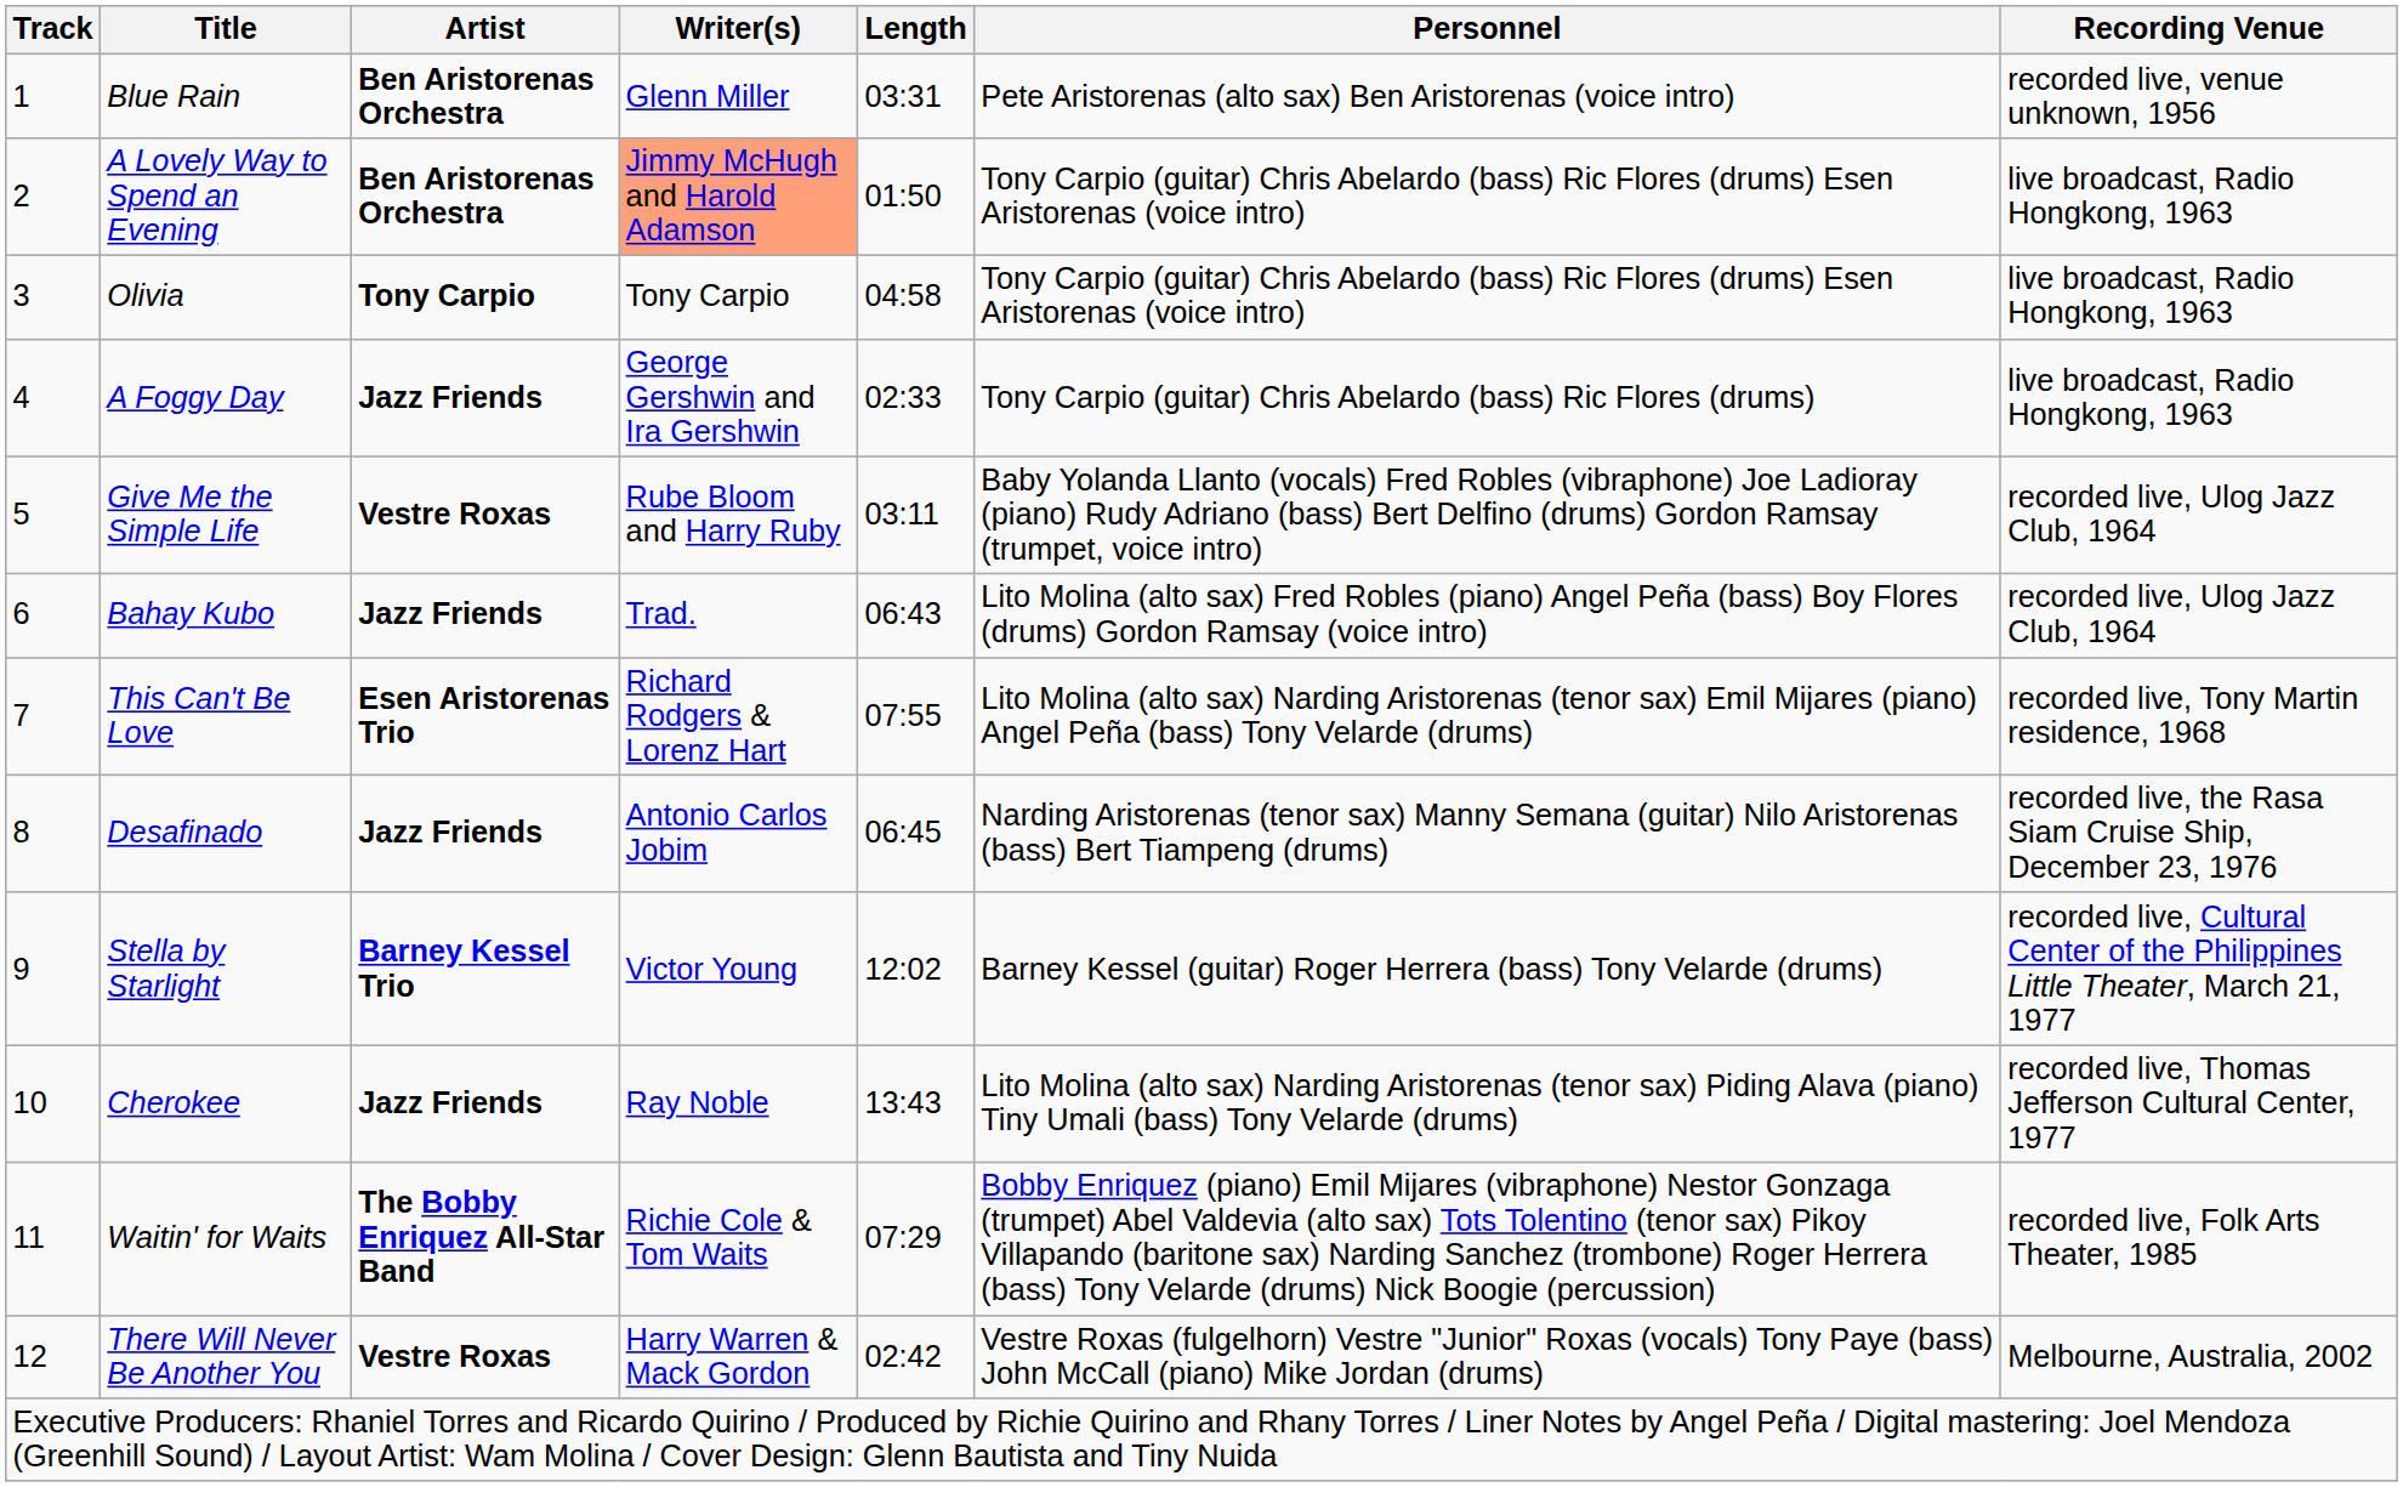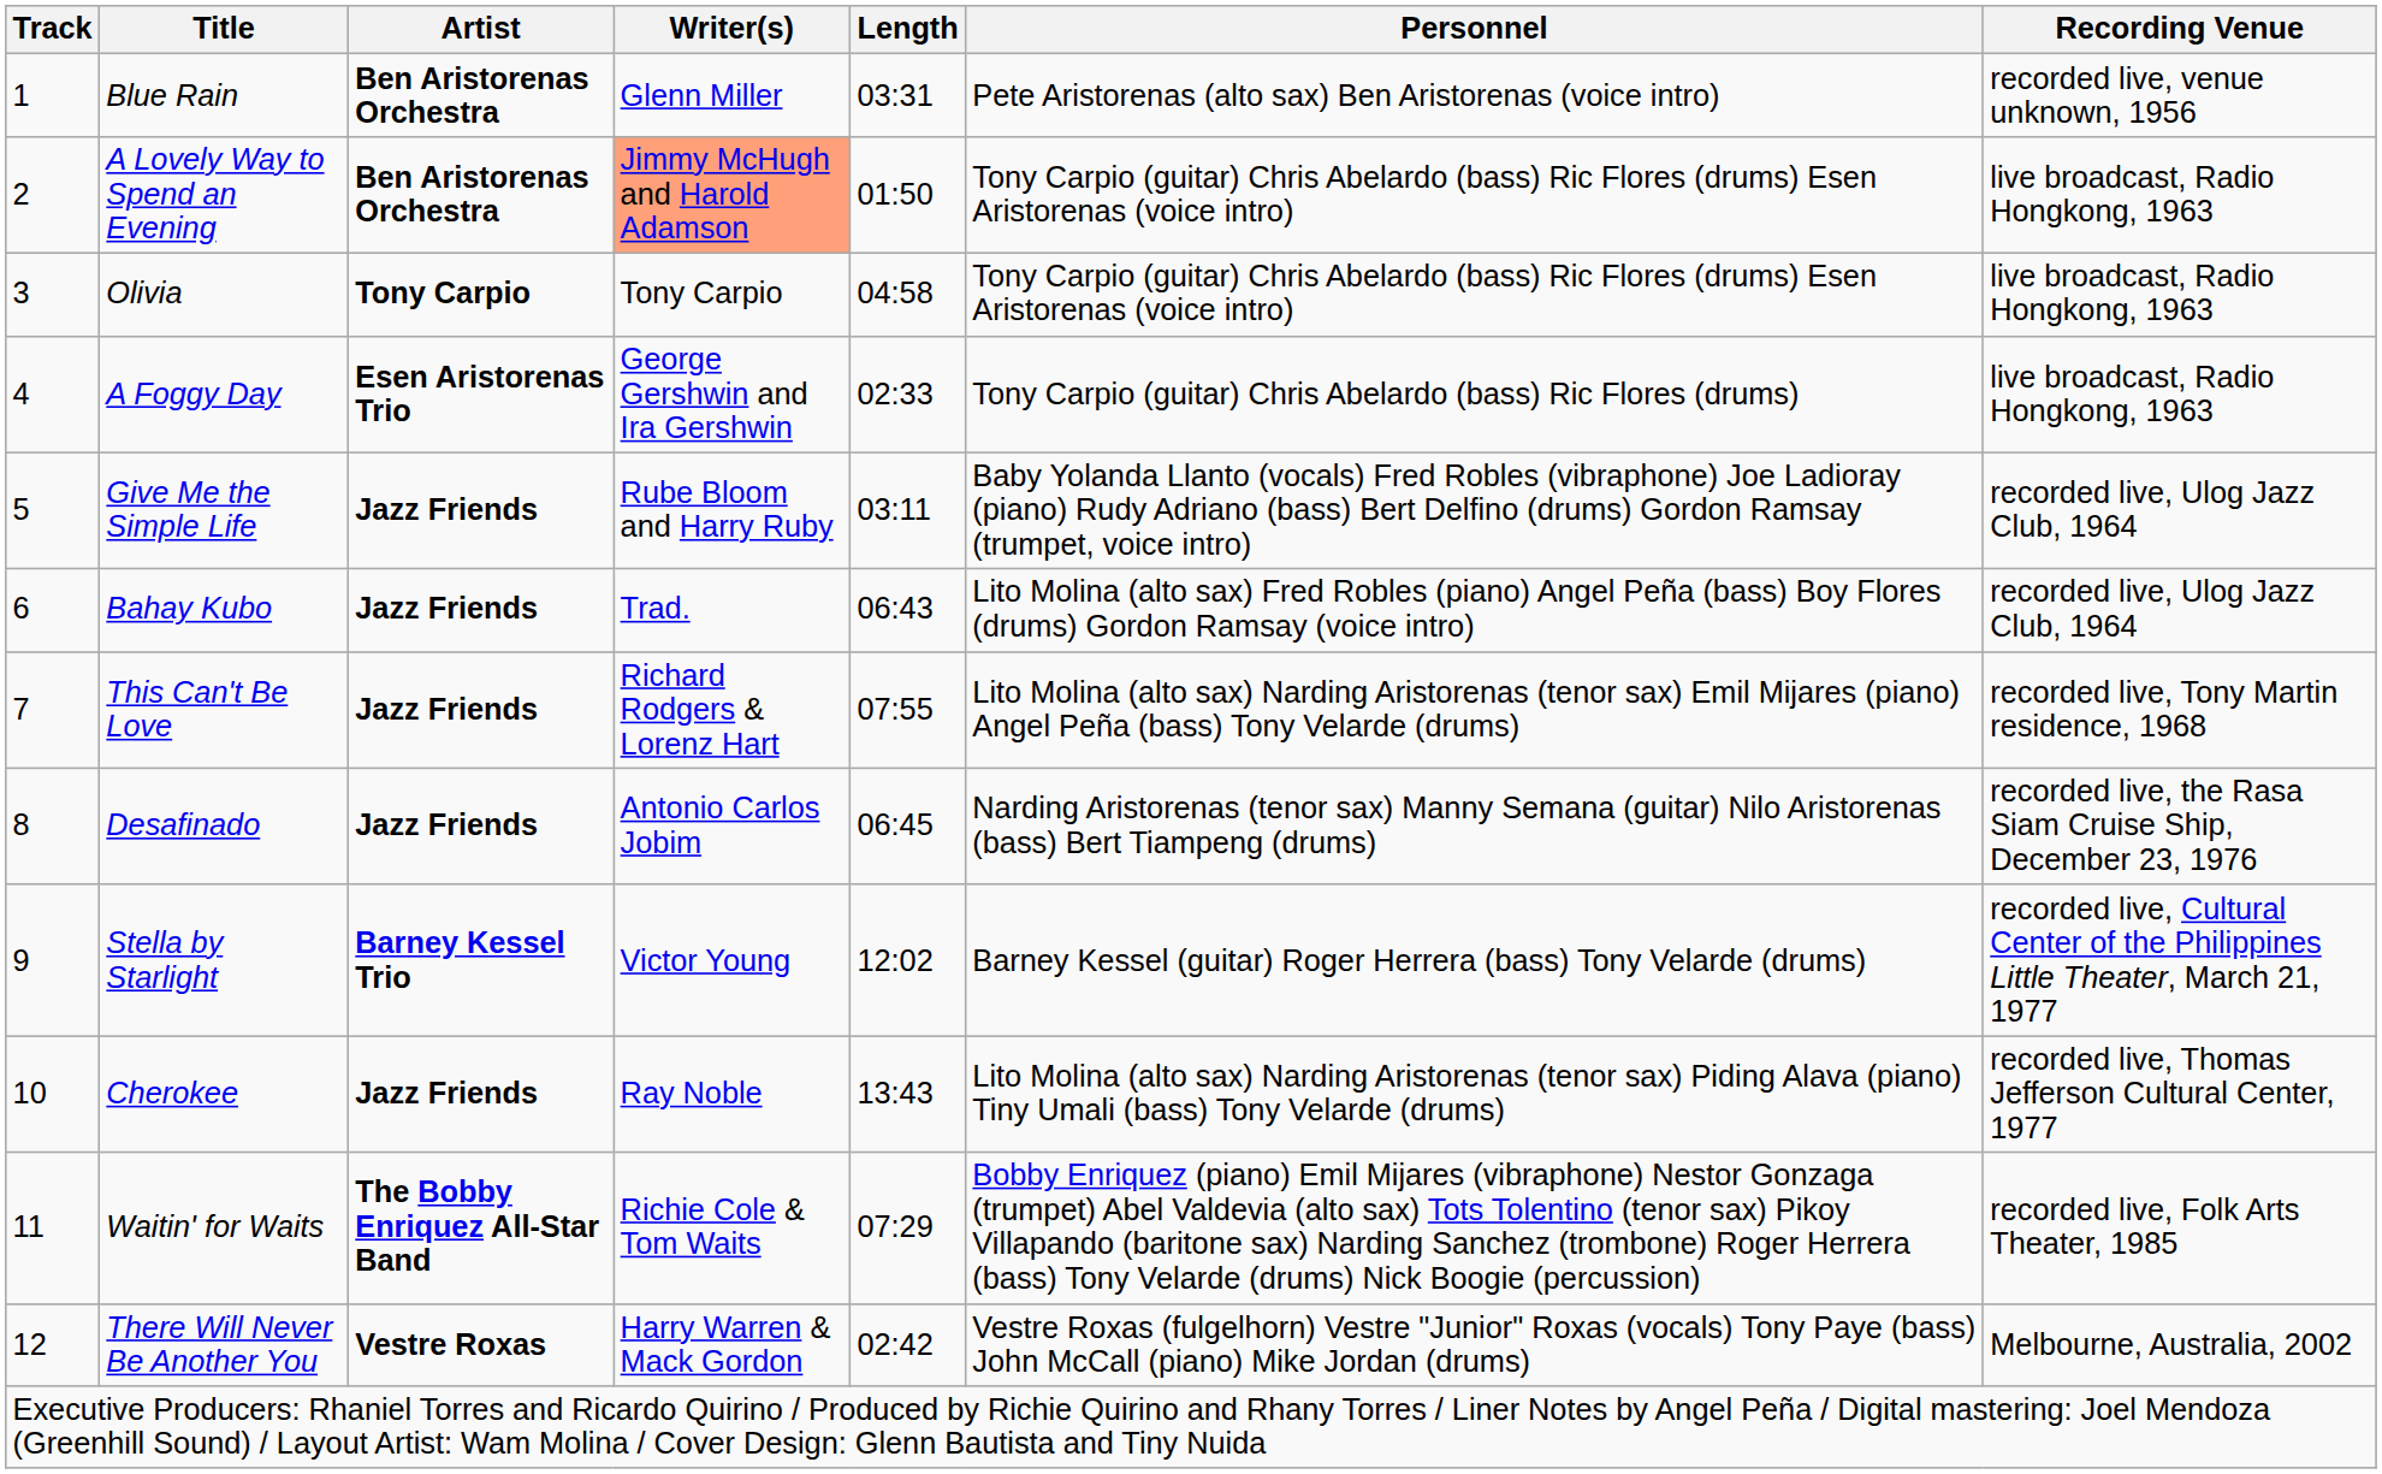A Foggy Day | Artist: Jazz Friends -> Esen Aristorenas Trio
Give Me the Simple Life | Artist: Vestre Roxas -> Jazz Friends
This Can't Be Love | Artist: Esen Aristorenas Trio -> Jazz Friends
